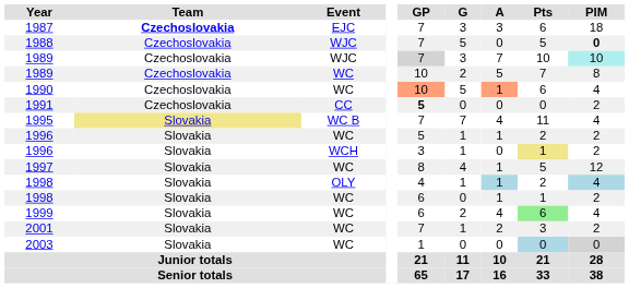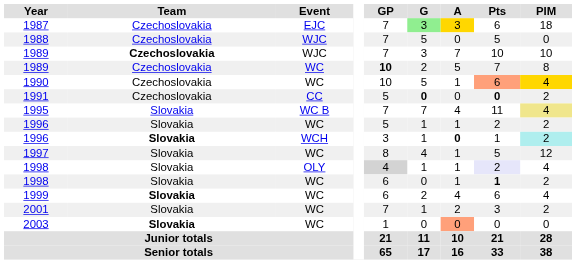1987 | Team: bold -> normal
1987 | G: no background -> lightgreen background
1987 | A: no background -> gold background
1988 | PIM: bold -> normal
1989 / WJC | Team: normal -> bold
1989 / WJC | GP: lightgrey background -> no background
1989 / WJC | PIM: paleturquoise background -> no background
1989 / WC | GP: normal -> bold
1990 | GP: lightsalmon background -> no background
1990 | A: lightsalmon background -> no background
1990 | Pts: no background -> lightsalmon background
1990 | PIM: no background -> gold background
1991 | GP: bold -> normal
1991 | G: normal -> bold
1991 | Pts: normal -> bold
1995 | Team: khaki background -> no background
1995 | PIM: no background -> khaki background
1996 / WCH | Team: normal -> bold
1996 / WCH | A: normal -> bold
1996 / WCH | Pts: khaki background -> no background
1996 / WCH | PIM: no background -> paleturquoise background
1998 / OLY | GP: no background -> lightgrey background
1998 / OLY | A: lightblue background -> no background
1998 / OLY | Pts: no background -> lavender background
1998 / OLY | PIM: lightblue background -> no background
1998 / WC | Pts: normal -> bold
1999 | Team: normal -> bold
1999 | Pts: lightgreen background -> no background
2003 | Team: normal -> bold
2003 | A: no background -> lightsalmon background
2003 | Pts: lightblue background -> no background
2003 | PIM: lightgrey background -> no background
